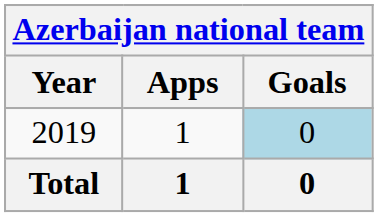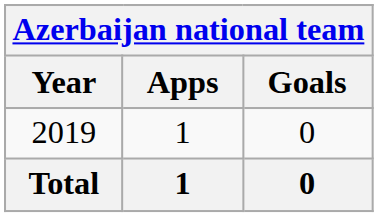2019 | Goals: lightblue background -> no background
